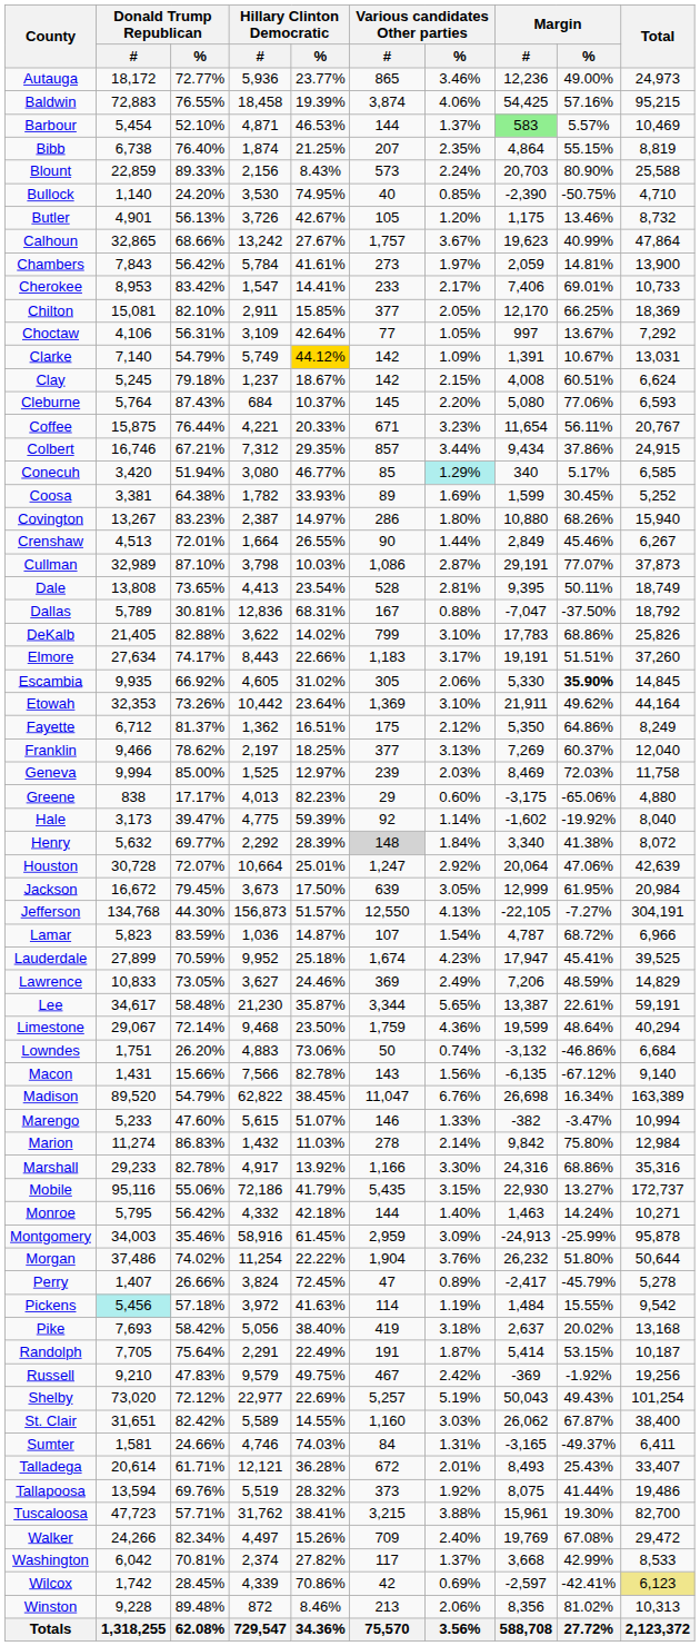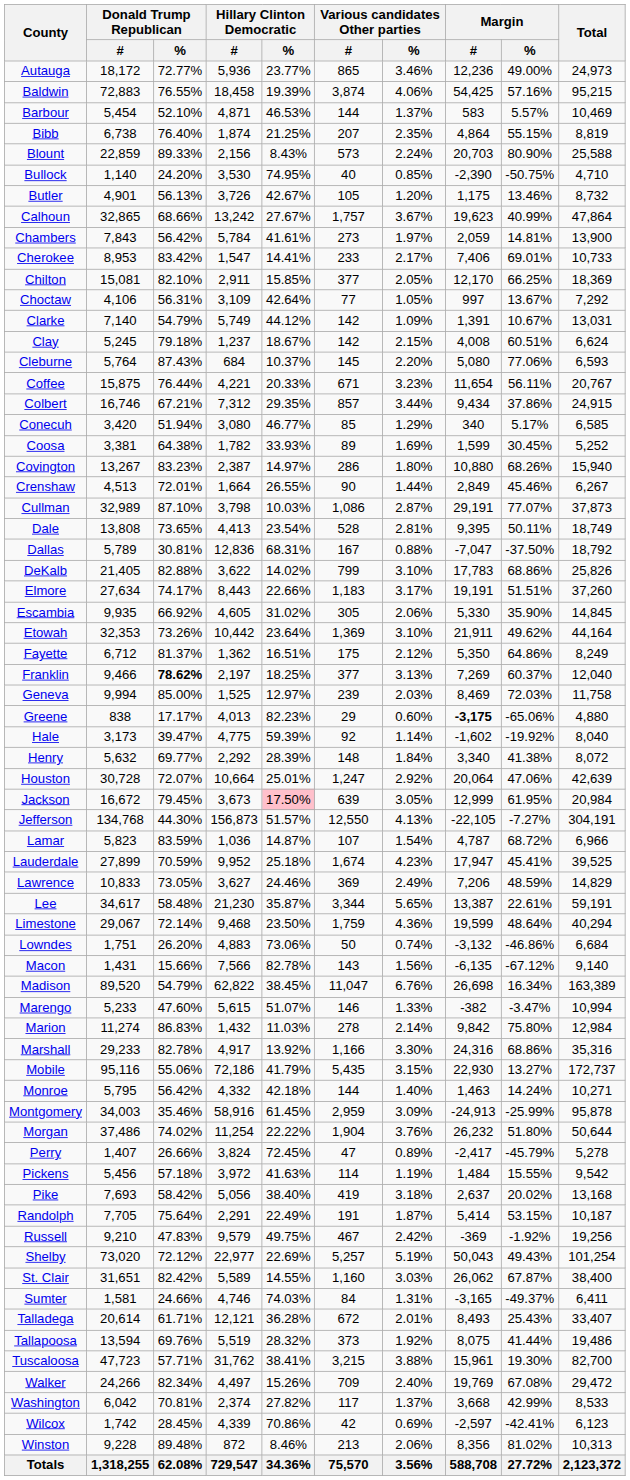Barbour | Margin / #: lightgreen background -> no background
Clarke | Hillary Clinton Democratic / %: gold background -> no background
Conecuh | Various candidates Other parties / %: paleturquoise background -> no background
Escambia | Margin / %: bold -> normal
Franklin | Donald Trump Republican / %: normal -> bold
Greene | Margin / #: normal -> bold
Henry | Various candidates Other parties / #: lightgrey background -> no background
Jackson | Hillary Clinton Democratic / %: no background -> pink background
Pickens | Donald Trump Republican / #: paleturquoise background -> no background
Wilcox | Total: khaki background -> no background
